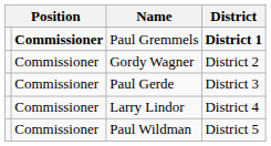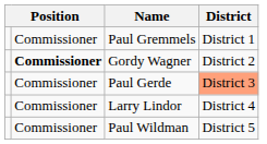Paul Gremmels | column 2: bold -> normal
Paul Gremmels | District: bold -> normal
Gordy Wagner | column 2: normal -> bold
Paul Gerde | District: no background -> lightsalmon background
